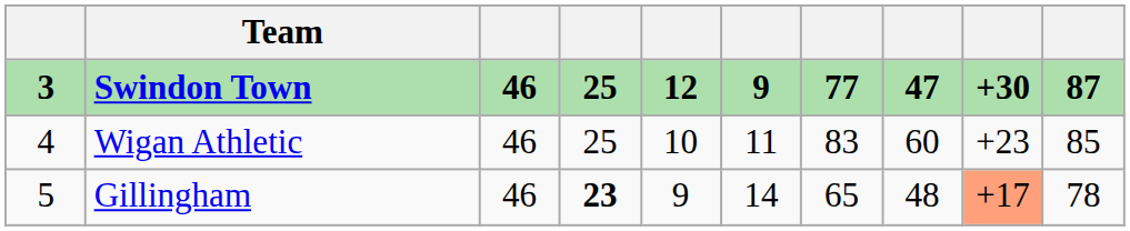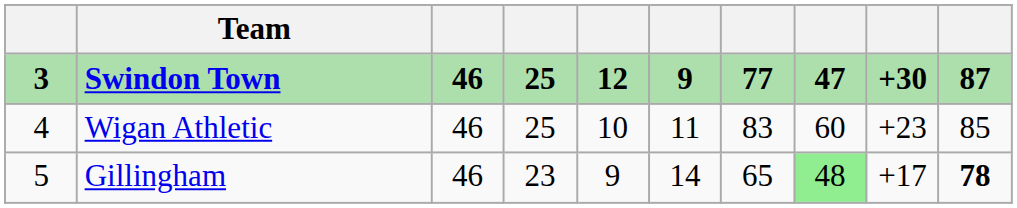Gillingham | column 4: bold -> normal
Gillingham | column 8: no background -> lightgreen background
Gillingham | column 9: lightsalmon background -> no background
Gillingham | column 10: normal -> bold
